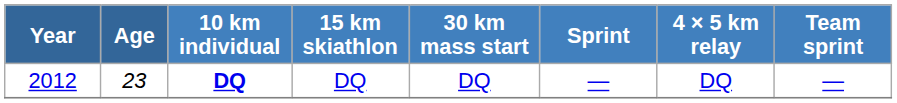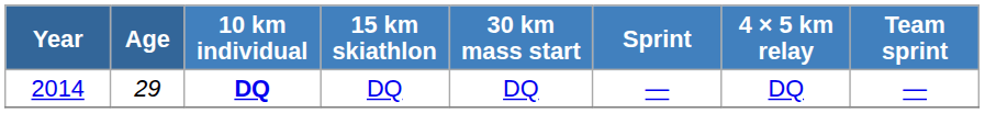row 2 | Year: 2012 -> 2014
row 2 | Age: 23 -> 29
